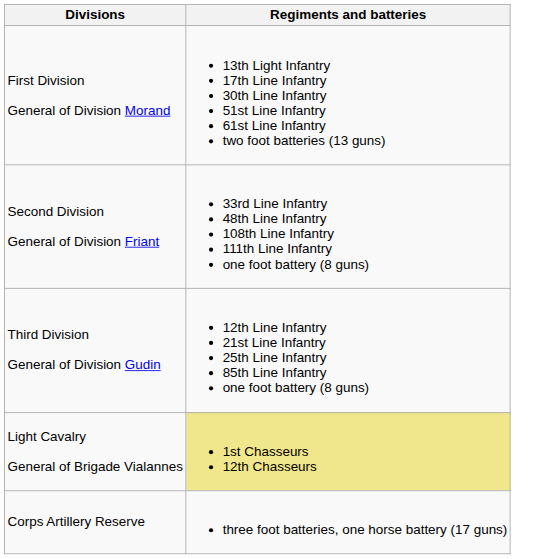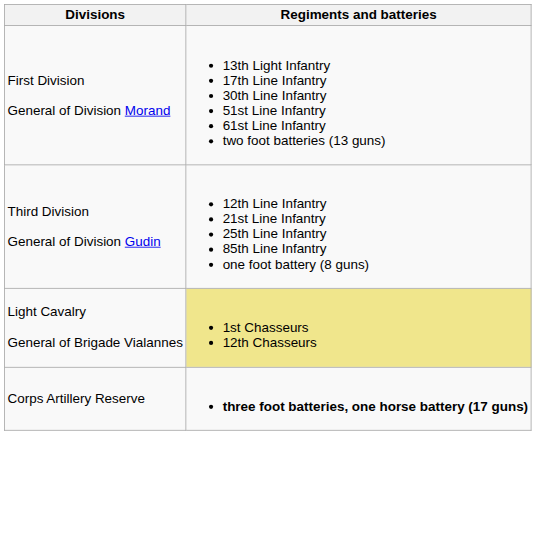- row: Second Division General of Division Friant | 33rd Line Infantry 48th Line Infantry 108th Line Infantry 111th Line Infantry one foot battery (8 guns)
Corps Artillery Reserve | Regiments and batteries: normal -> bold
